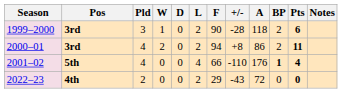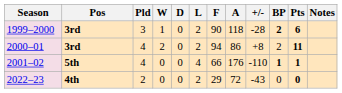columns swapped: A <-> +/-
1999–2000 | BP: normal -> bold
2001–02 | Pts: 4 -> 1
